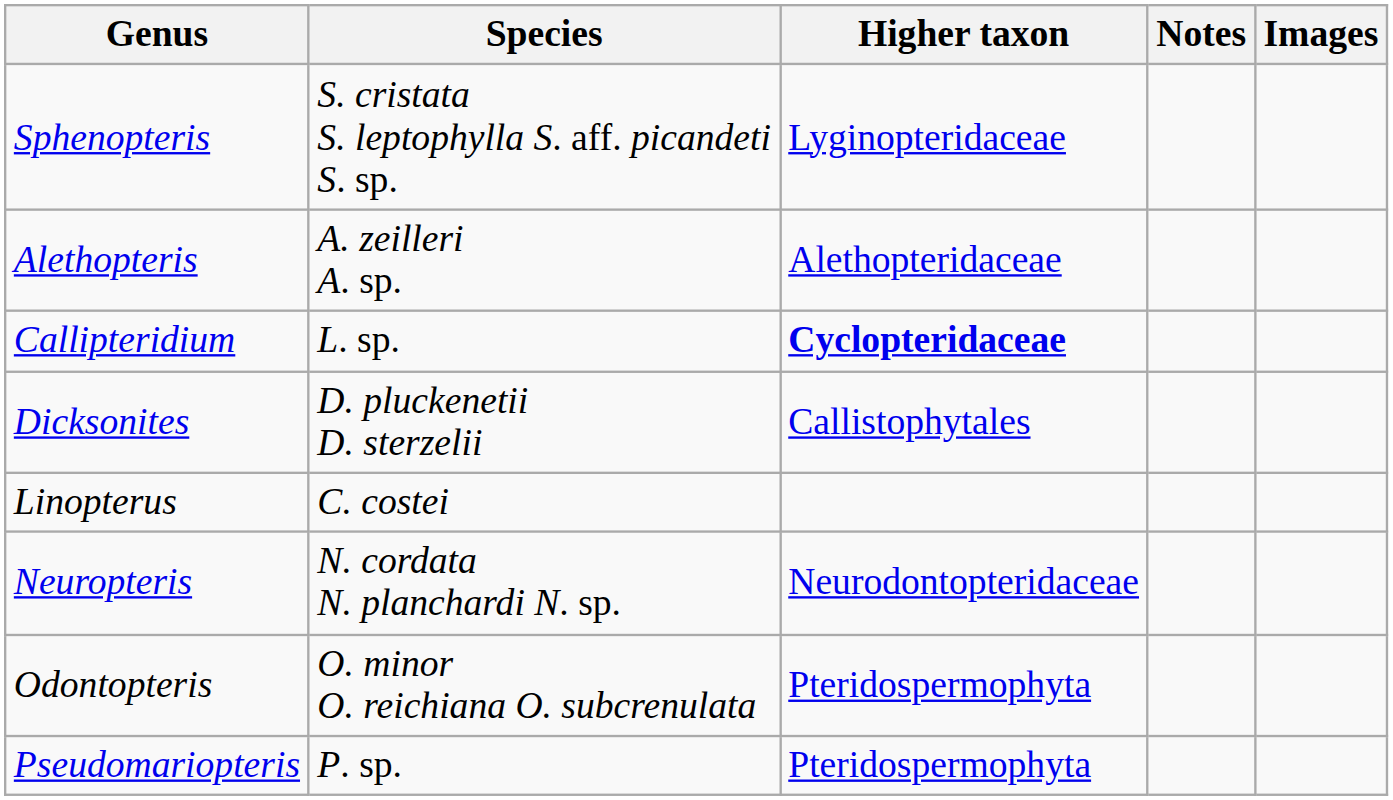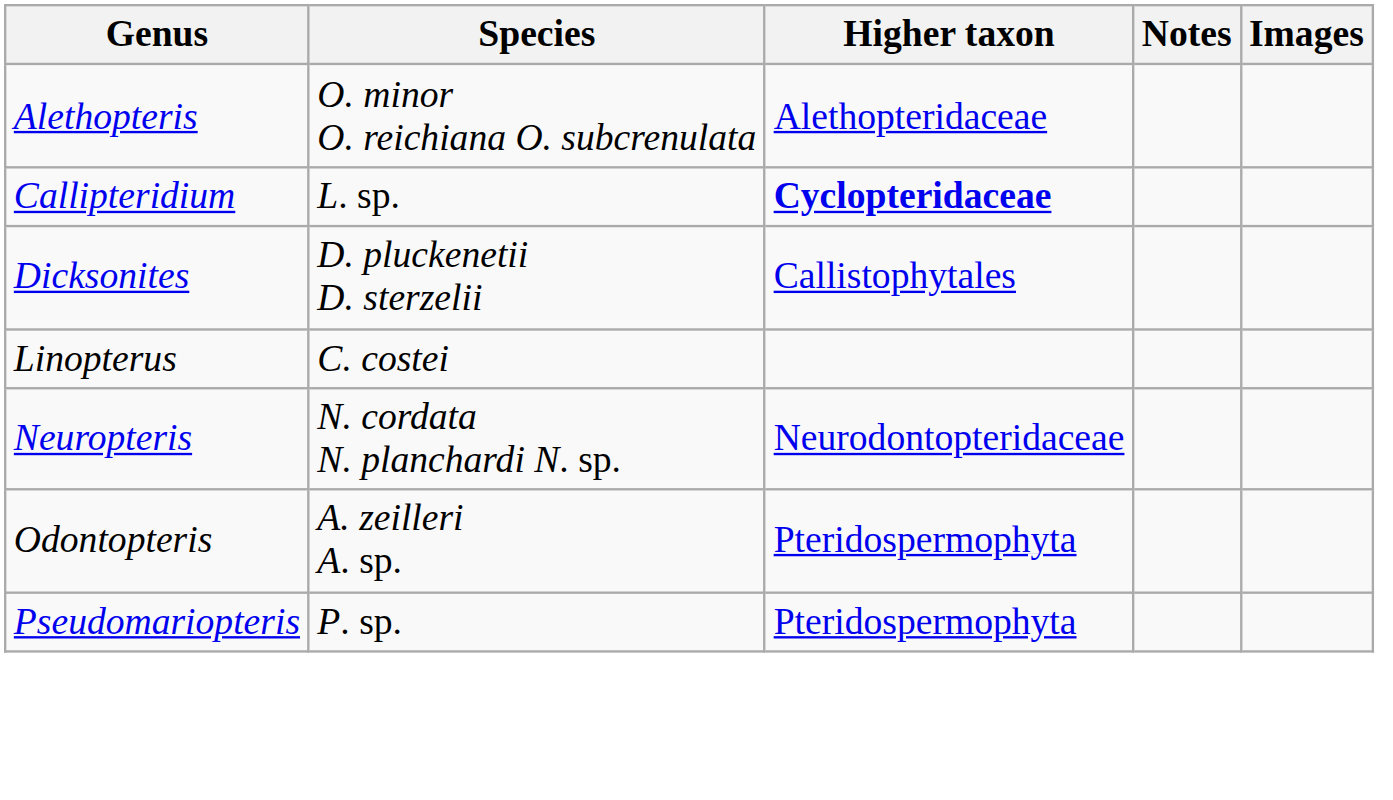- row: Sphenopteris | S. cristata S. leptophylla S. aff. picandeti S. sp. | Lyginopteridaceae
Alethopteris | Species: A. zeilleri A. sp. -> O. minor O. reichiana O. subcrenulata
Odontopteris | Species: O. minor O. reichiana O. subcrenulata -> A. zeilleri A. sp.
